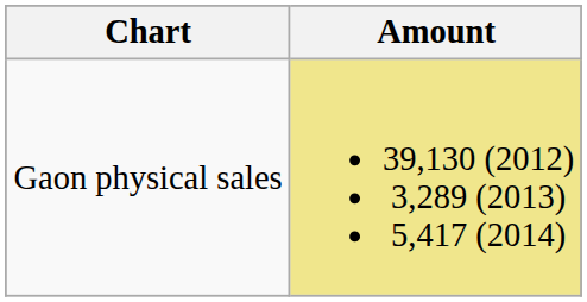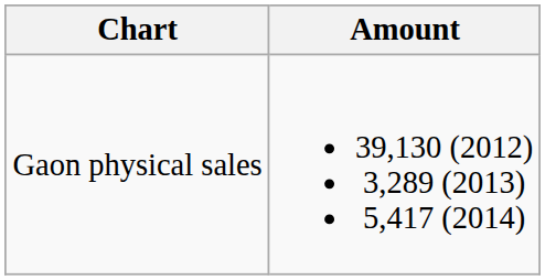Gaon physical sales | Amount: khaki background -> no background
